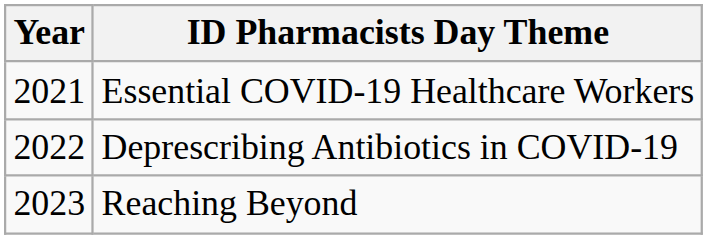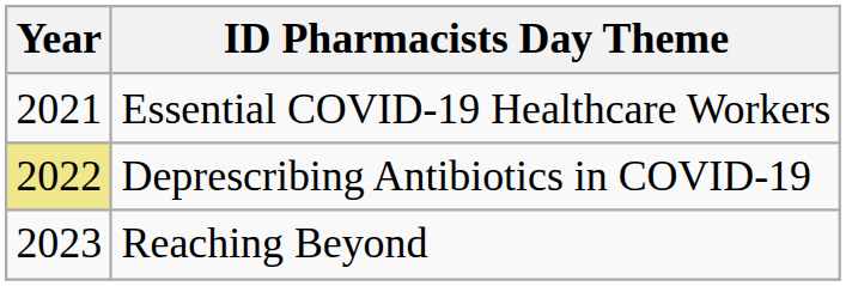Deprescribing Antibiotics in COVID-19 | Year: no background -> khaki background
